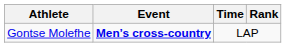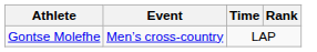Gontse Molefhe | Event: bold -> normal
